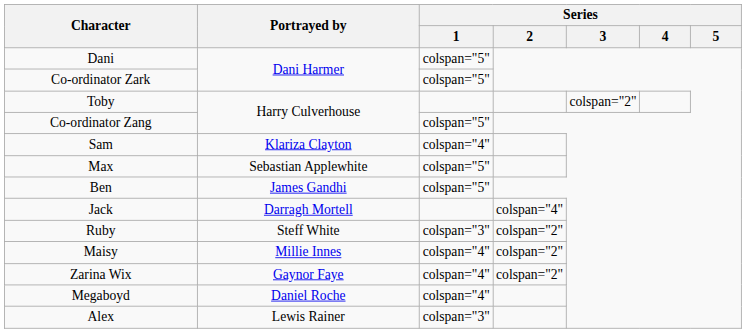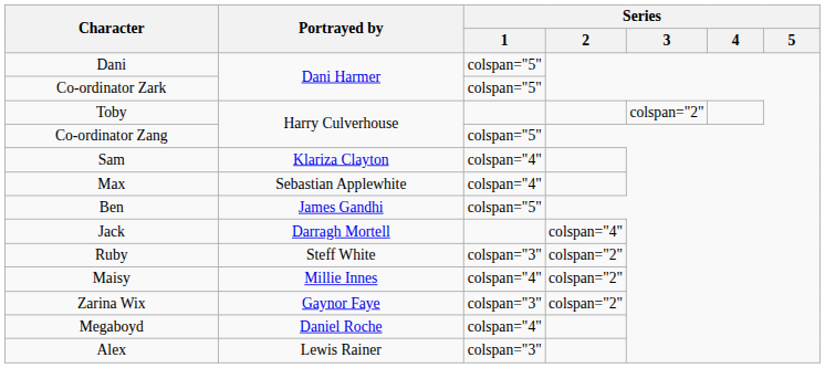Max | Series / 1: colspan="5" -> colspan="4"
Zarina Wix | Series / 1: colspan="4" -> colspan="3"
